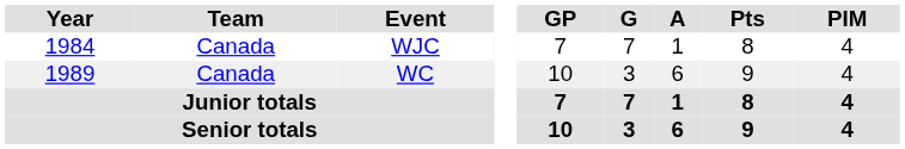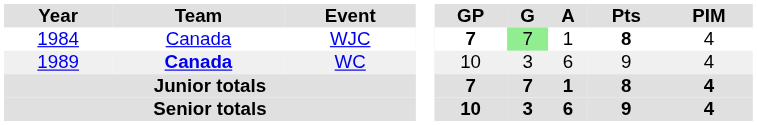WJC | GP: normal -> bold
WJC | G: no background -> lightgreen background
WJC | Pts: normal -> bold
WC | Team: normal -> bold
